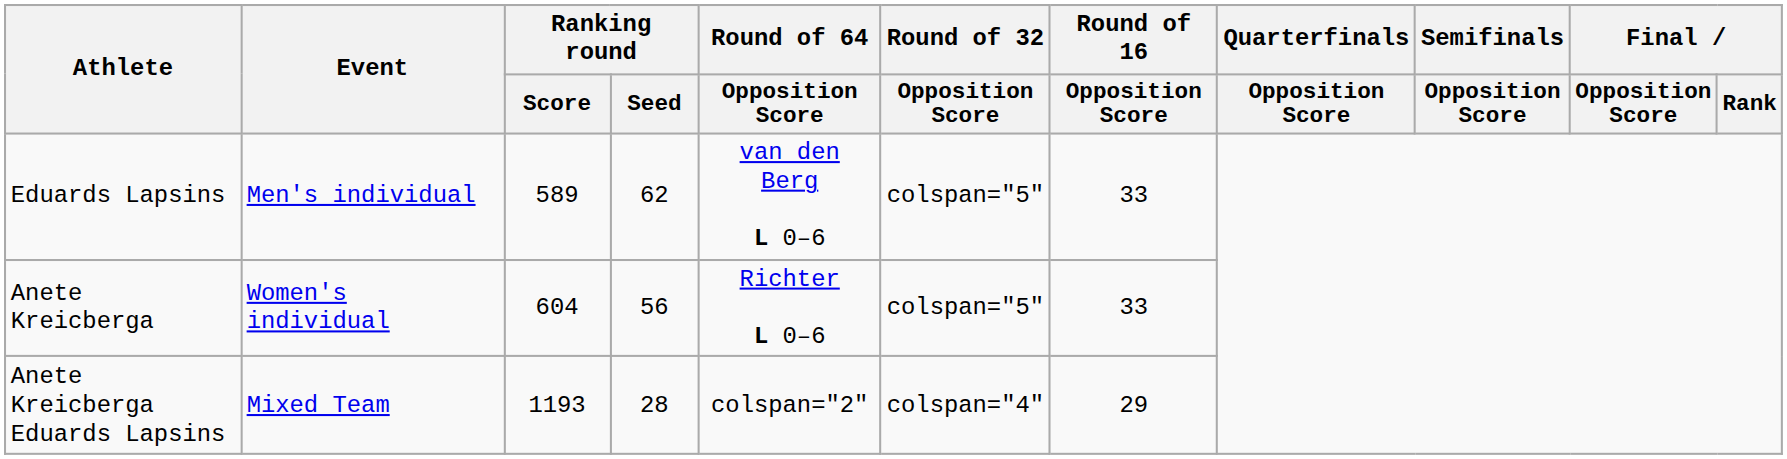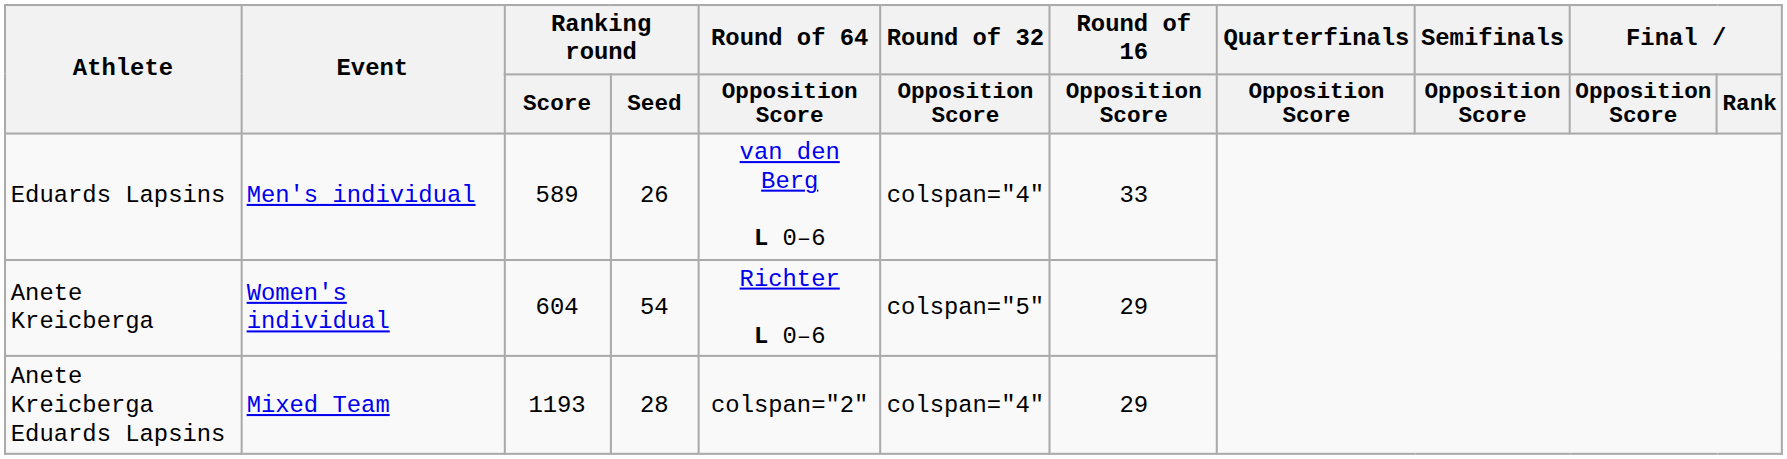Eduards Lapsins | Ranking round / Seed: 62 -> 26
Eduards Lapsins | Round of 32 / Opposition Score: colspan="5" -> colspan="4"
Anete Kreicberga | Ranking round / Seed: 56 -> 54
Anete Kreicberga | Round of 16 / Opposition Score: 33 -> 29
